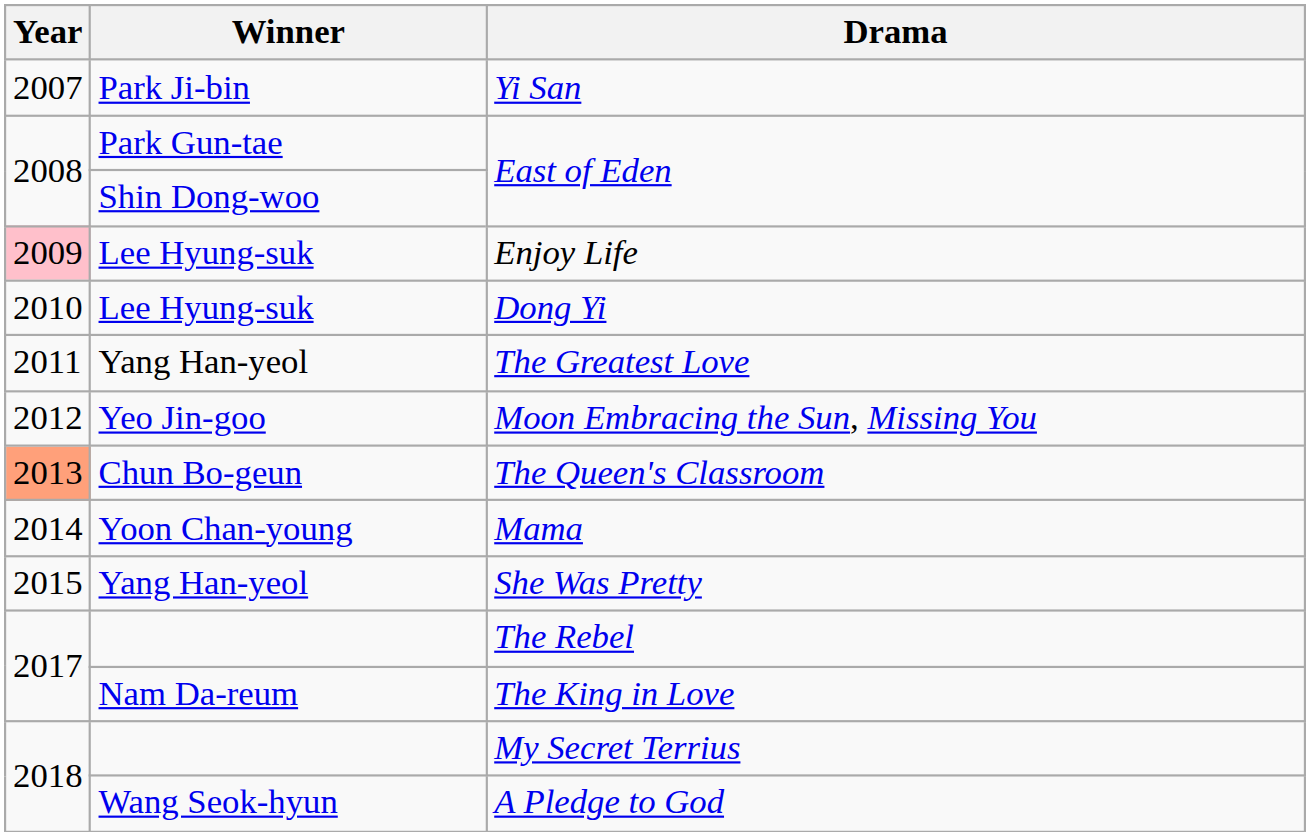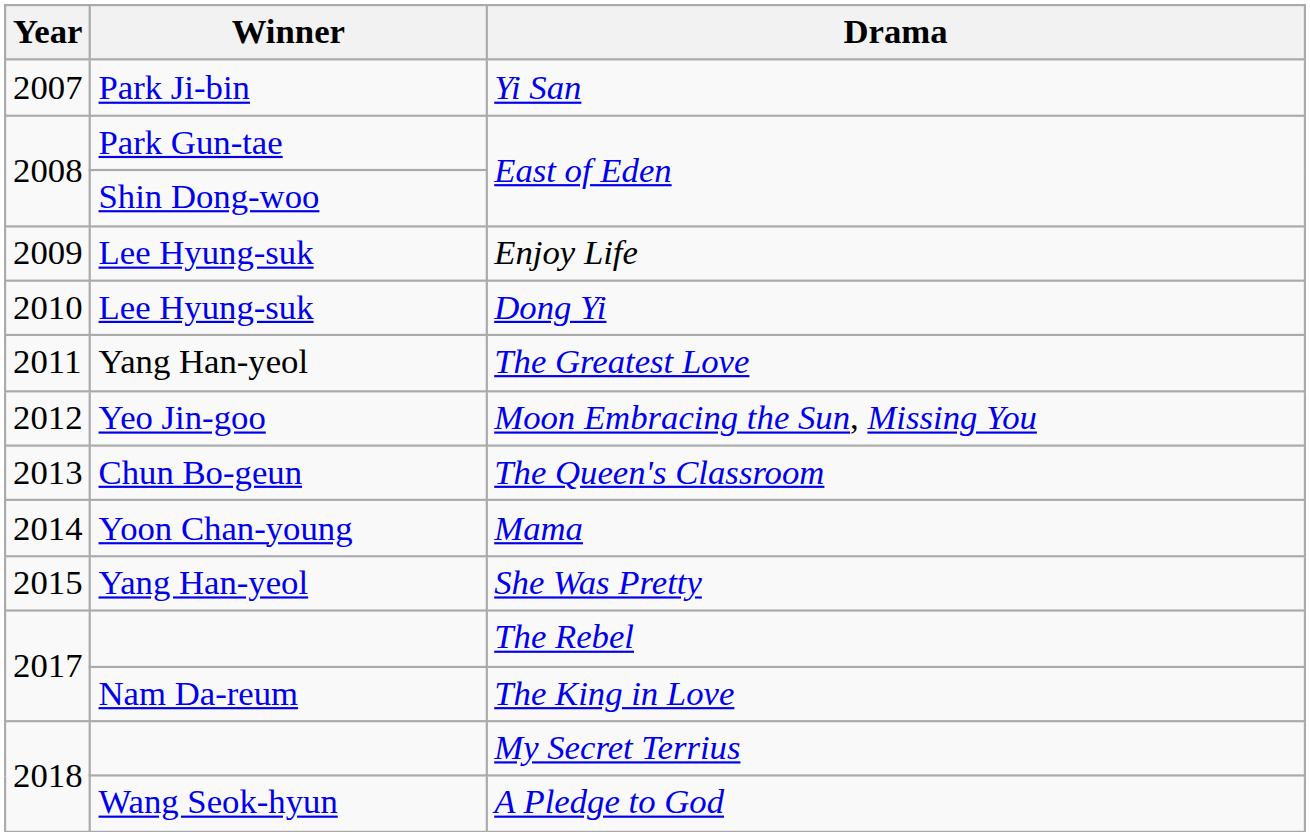Enjoy Life | Year: pink background -> no background
The Queen's Classroom | Year: lightsalmon background -> no background
